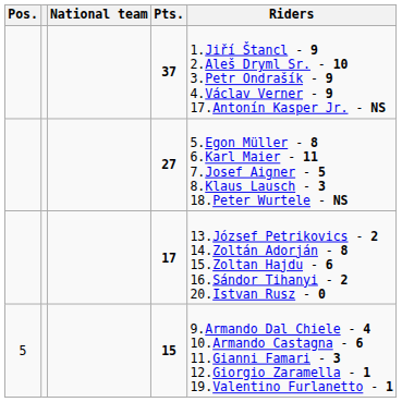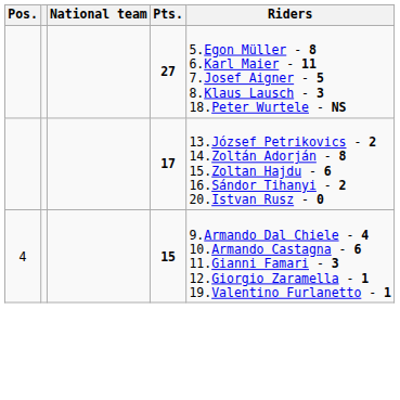- row: 37 | 1.Jiří Štancl - 9 2.Aleš Dryml Sr. - 10 3.Petr Ondrašík - 9 4.Václav Verner - 9 17.Antonín Kasper Jr. - NS
15 | Pos.: 5 -> 4
